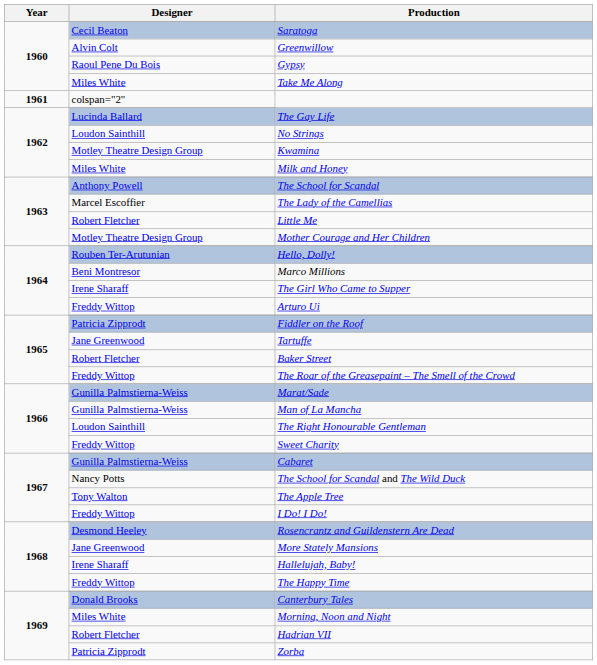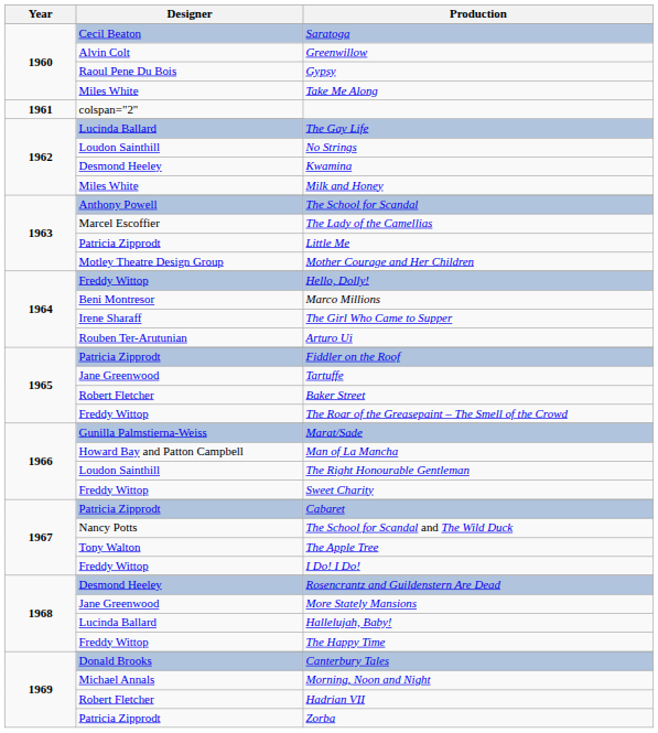Kwamina | Designer: Motley Theatre Design Group -> Desmond Heeley
Little Me | Designer: Robert Fletcher -> Patricia Zipprodt
Hello, Dolly! | Designer: Rouben Ter-Arutunian -> Freddy Wittop
Arturo Ui | Designer: Freddy Wittop -> Rouben Ter-Arutunian
Man of La Mancha | Designer: Gunilla Palmstierna-Weiss -> Howard Bay and Patton Campbell
Cabaret | Designer: Gunilla Palmstierna-Weiss -> Patricia Zipprodt
Hallelujah, Baby! | Designer: Irene Sharaff -> Lucinda Ballard
Morning, Noon and Night | Designer: Miles White -> Michael Annals
